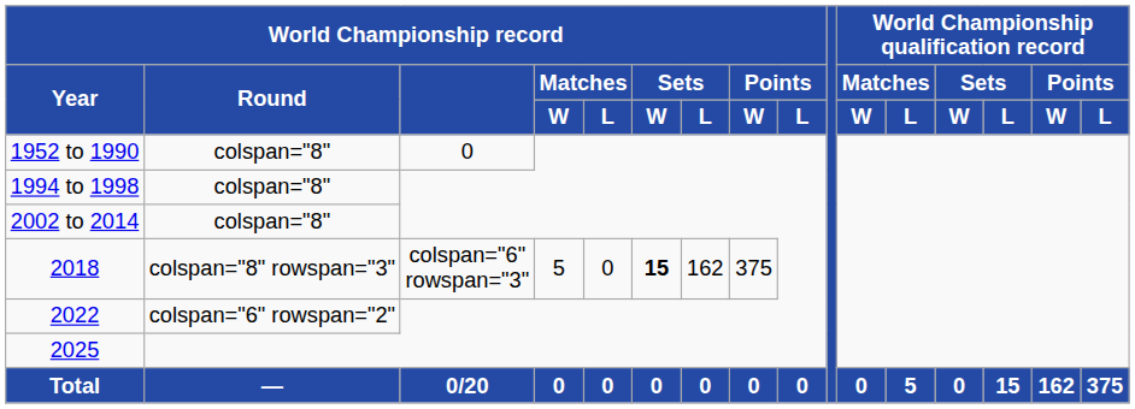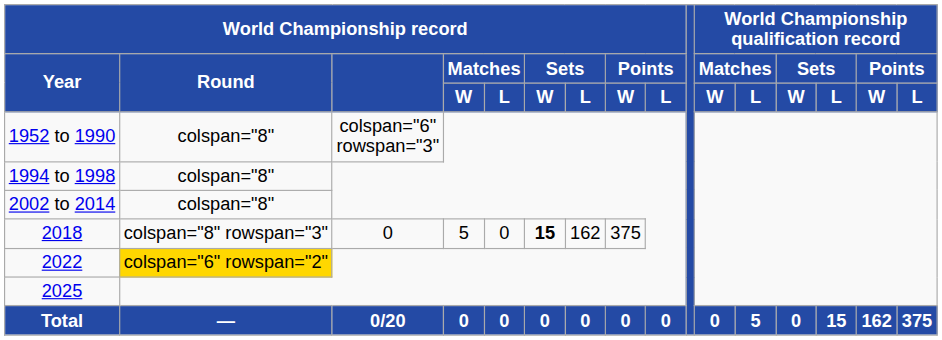1952 to 1990 | World Championship record: 0 -> colspan="6" rowspan="3"
2018 | World Championship record: colspan="6" rowspan="3" -> 0
2022 | World Championship record / Round: no background -> gold background
